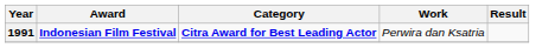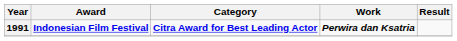1991 | Work: normal -> bold
